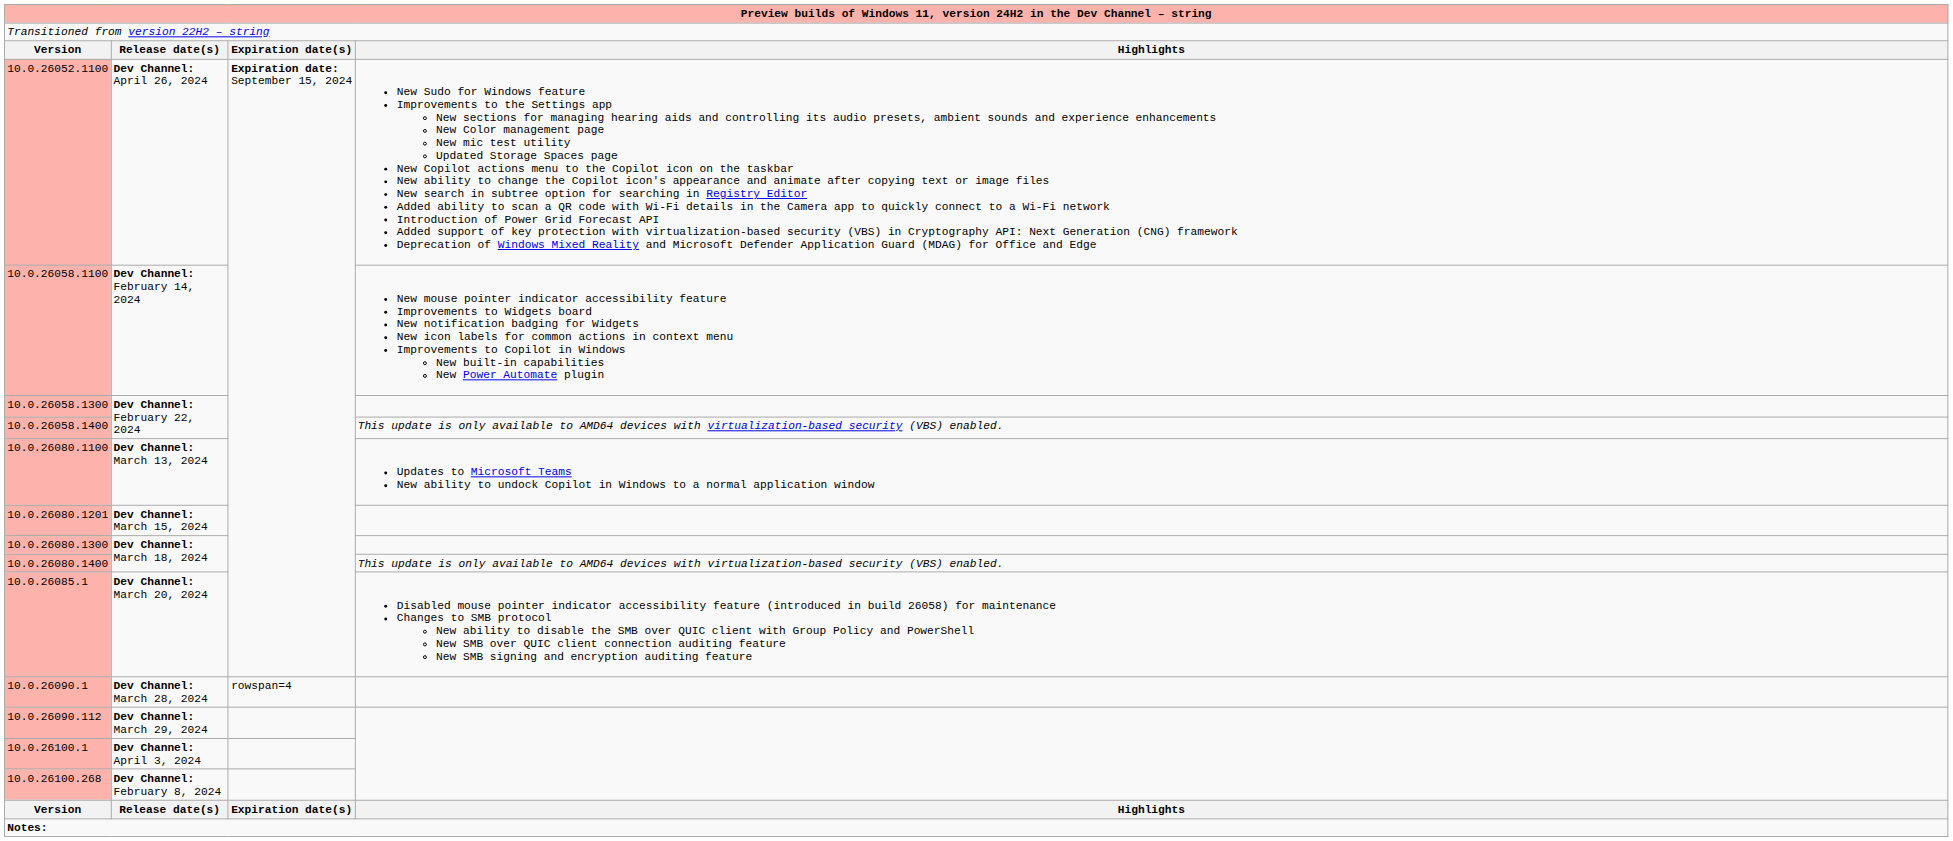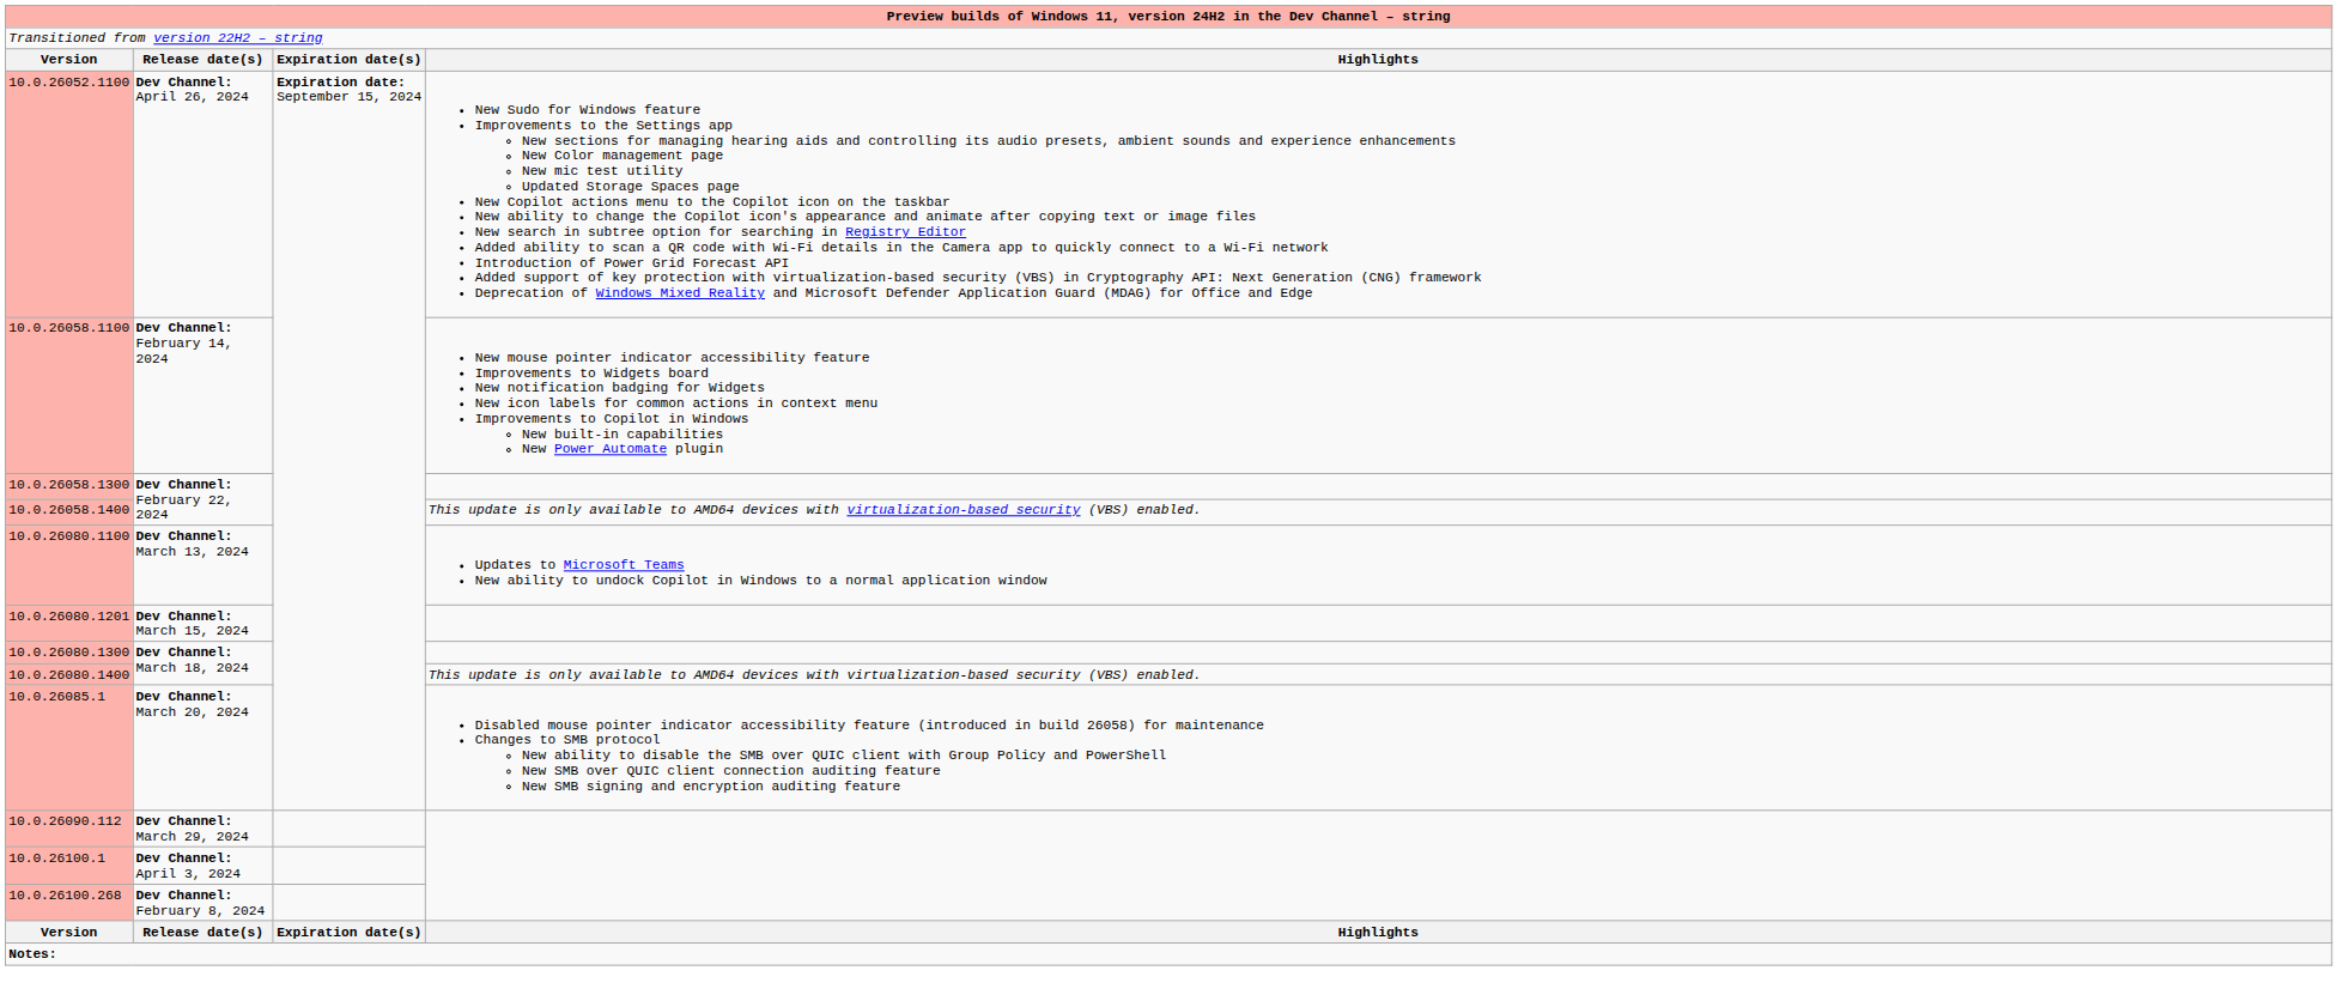- row: 10.0.26090.1 | Dev Channel: March 28, 2024 | rowspan=4
